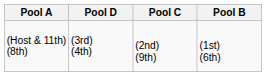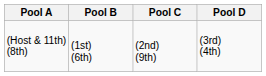columns swapped: Pool B <-> Pool D
